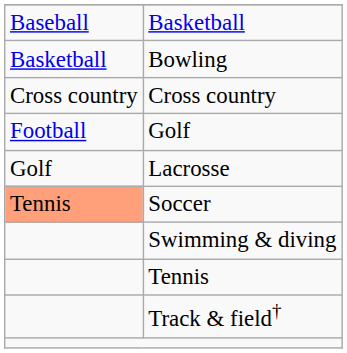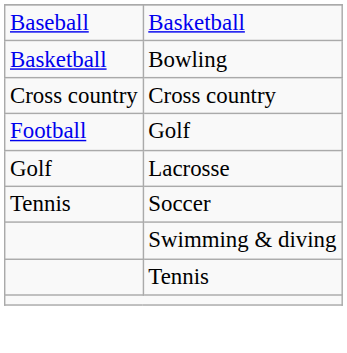Soccer | column 1: lightsalmon background -> no background
- row: Track & field†
